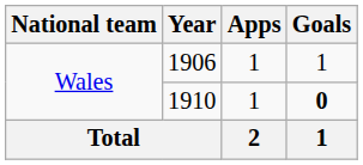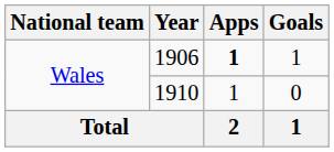1906 | Apps: normal -> bold
1910 | Goals: bold -> normal
